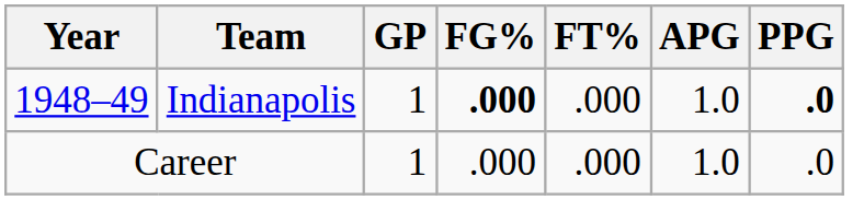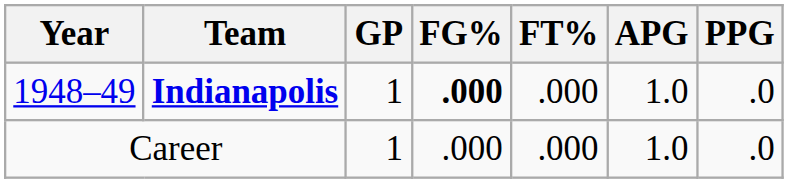1948–49 | Team: normal -> bold
1948–49 | PPG: bold -> normal
